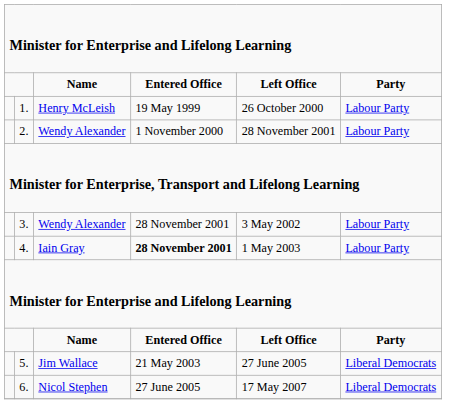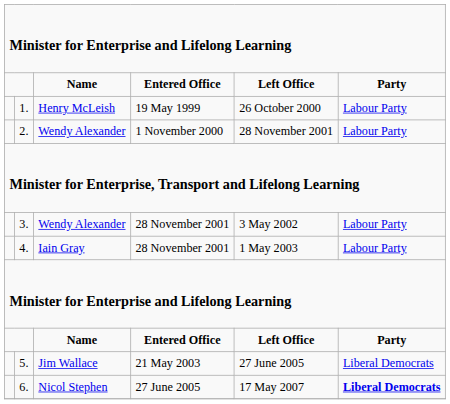4. | column 4: bold -> normal
6. | column 6: normal -> bold
